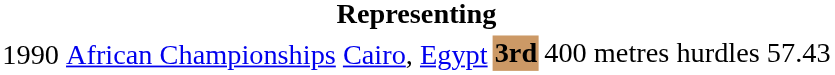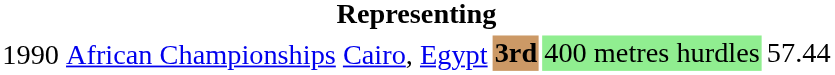row 2 | column 5: no background -> lightgreen background
row 2 | column 6: 57.43 -> 57.44
